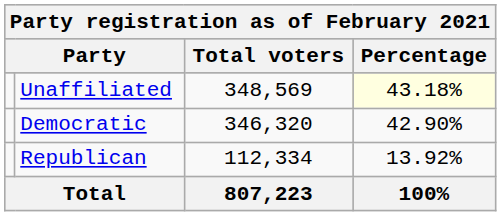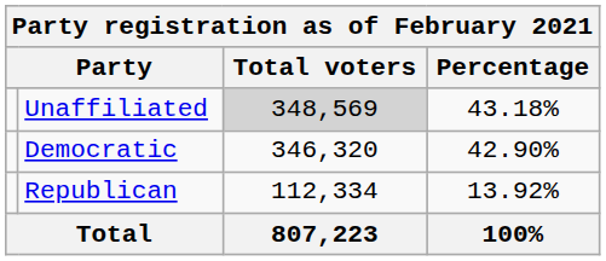Unaffiliated | Total voters: no background -> lightgrey background
Unaffiliated | Percentage: lightyellow background -> no background
